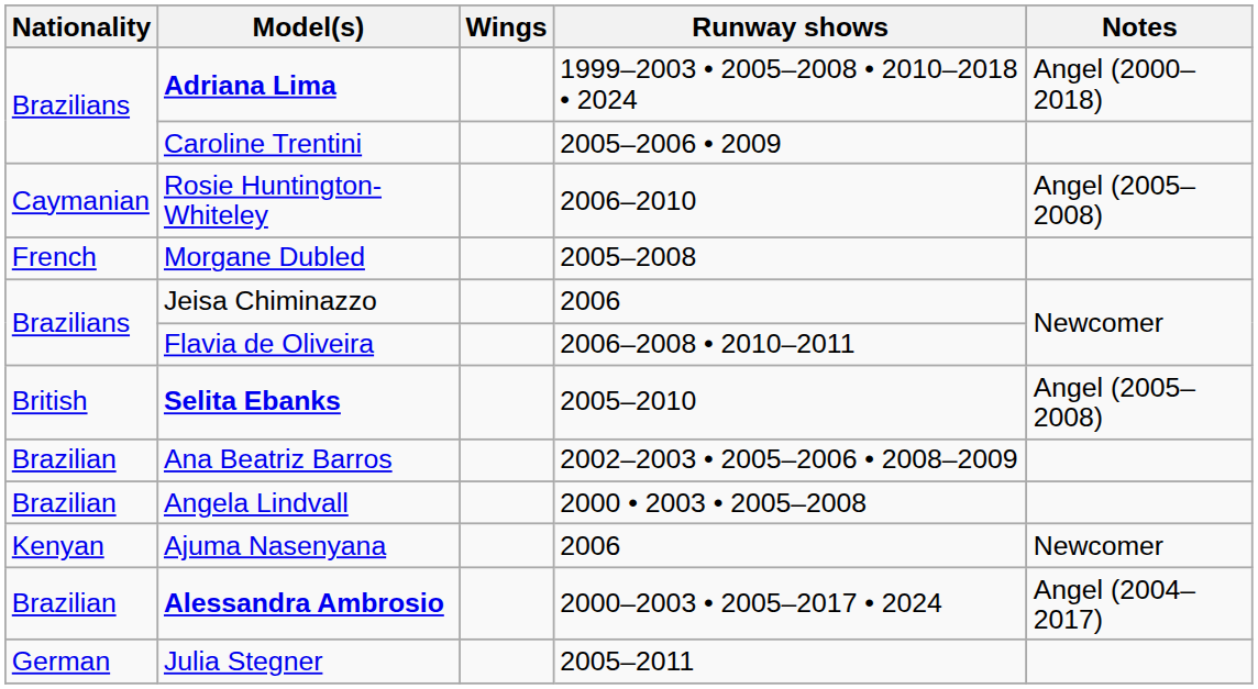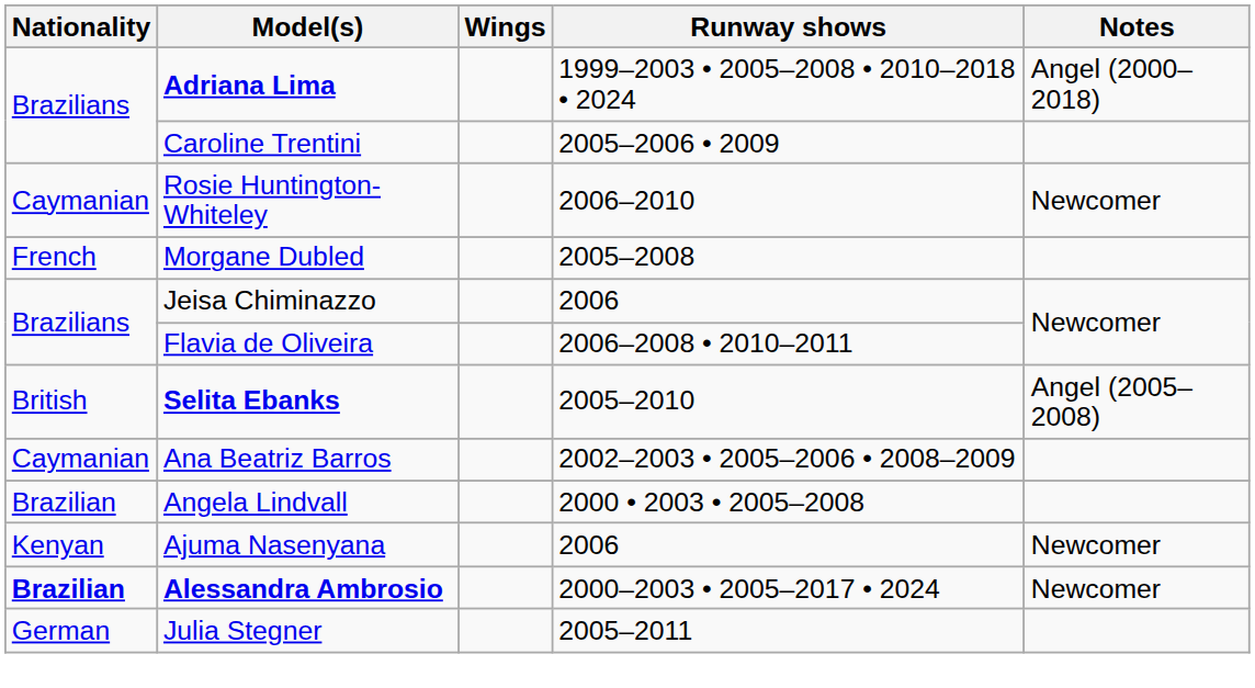Rosie Huntington-Whiteley | Notes: Angel (2005–2008) -> Newcomer
Ana Beatriz Barros | Nationality: Brazilian -> Caymanian
Alessandra Ambrosio | Nationality: normal -> bold
Alessandra Ambrosio | Notes: Angel (2004–2017) -> Newcomer
